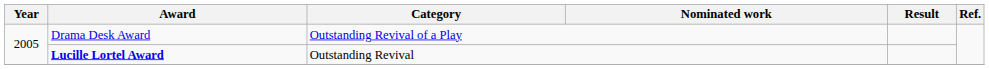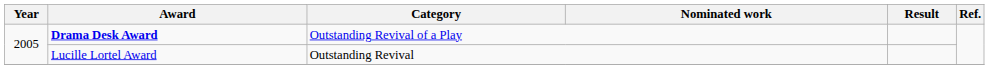Drama Desk Award | Award: normal -> bold
Lucille Lortel Award | Award: bold -> normal
